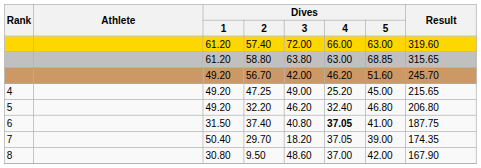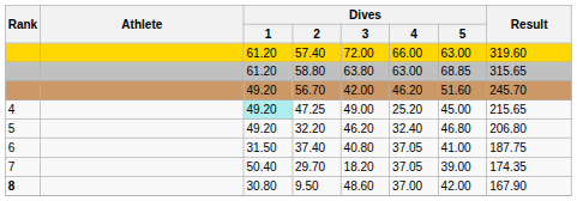47.25 | Dives / 1: no background -> paleturquoise background
37.40 | Dives / 4: bold -> normal
9.50 | Rank: normal -> bold
